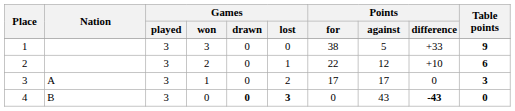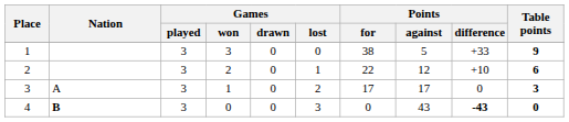4 | Nation: normal -> bold
4 | Games / drawn: bold -> normal
4 | Games / lost: bold -> normal
